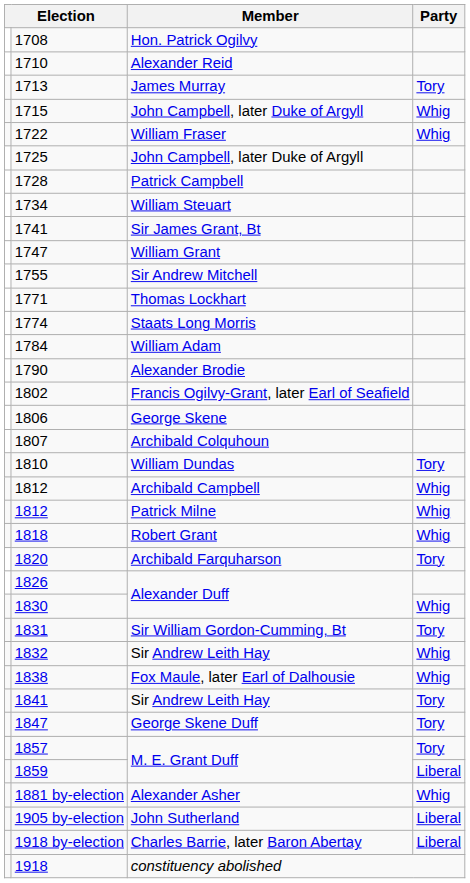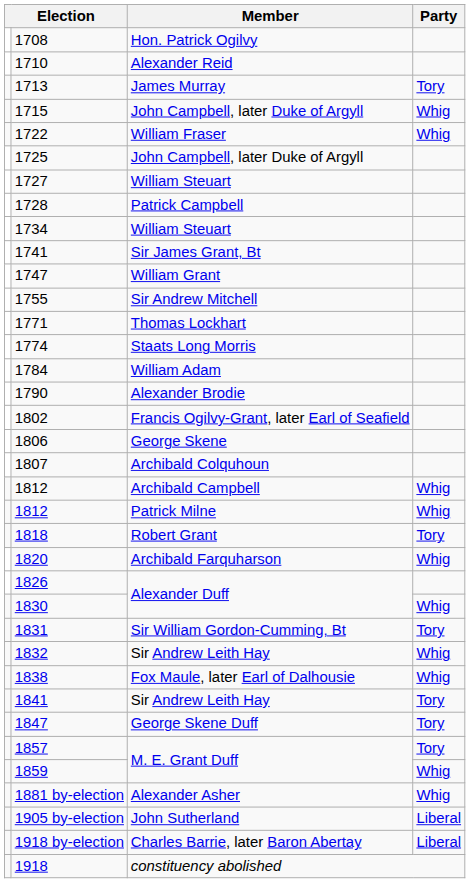+ row: 1727 | William Steuart
- row: 1810 | William Dundas | Tory
1818 | Party: Whig -> Tory
1820 | Party: Tory -> Whig
1859 | Party: Liberal -> Whig
